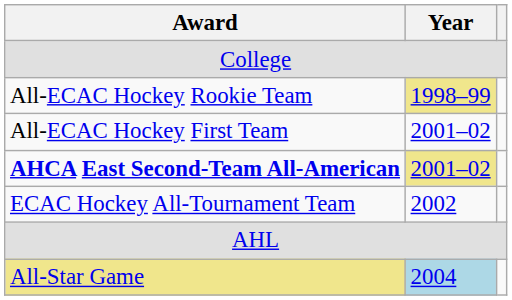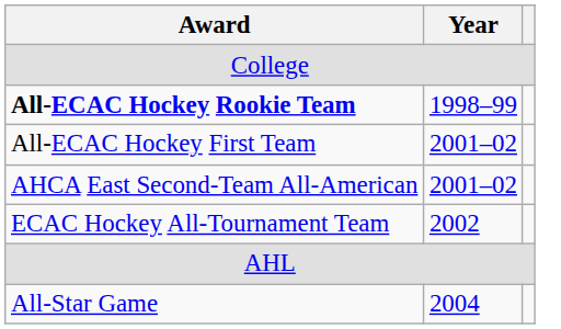All-ECAC Hockey Rookie Team | Award: normal -> bold
All-ECAC Hockey Rookie Team | Year: khaki background -> no background
AHCA East Second-Team All-American | Award: bold -> normal
AHCA East Second-Team All-American | Year: khaki background -> no background
All-Star Game | Award: khaki background -> no background
All-Star Game | Year: lightblue background -> no background
